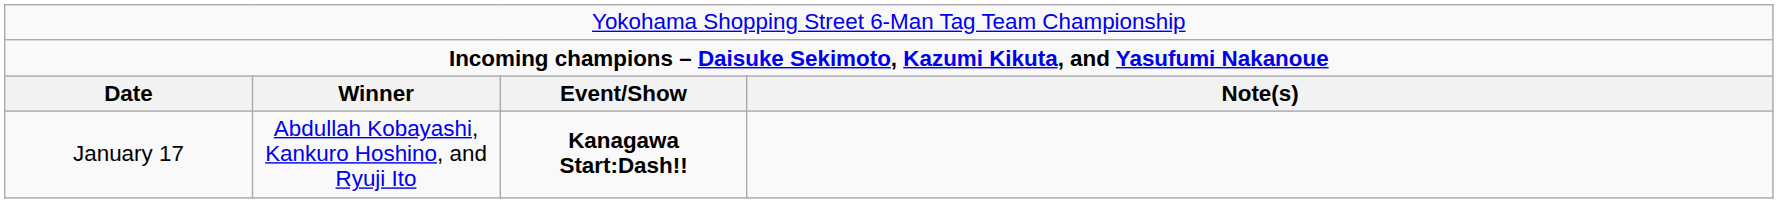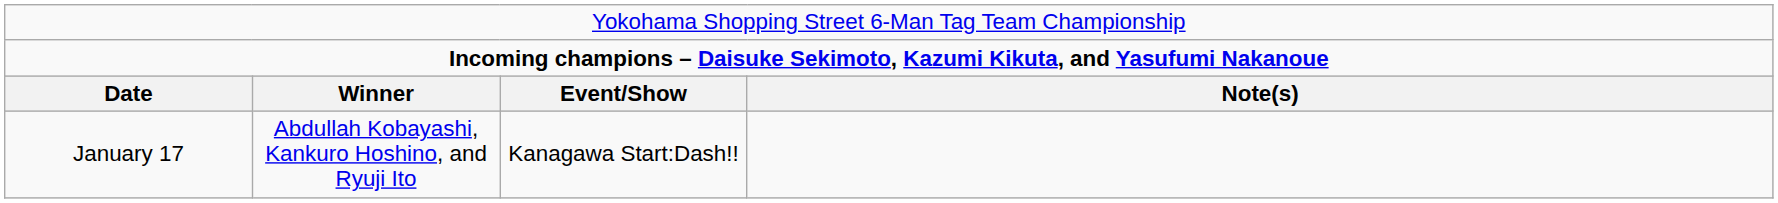January 17 | column 3: bold -> normal
